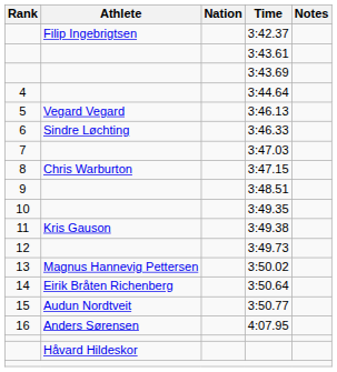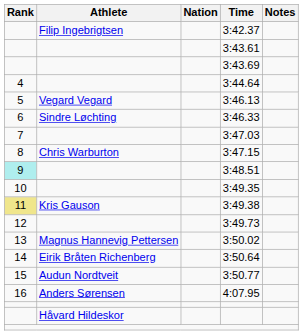3:48.51 | Rank: no background -> paleturquoise background
3:49.38 | Rank: no background -> khaki background
